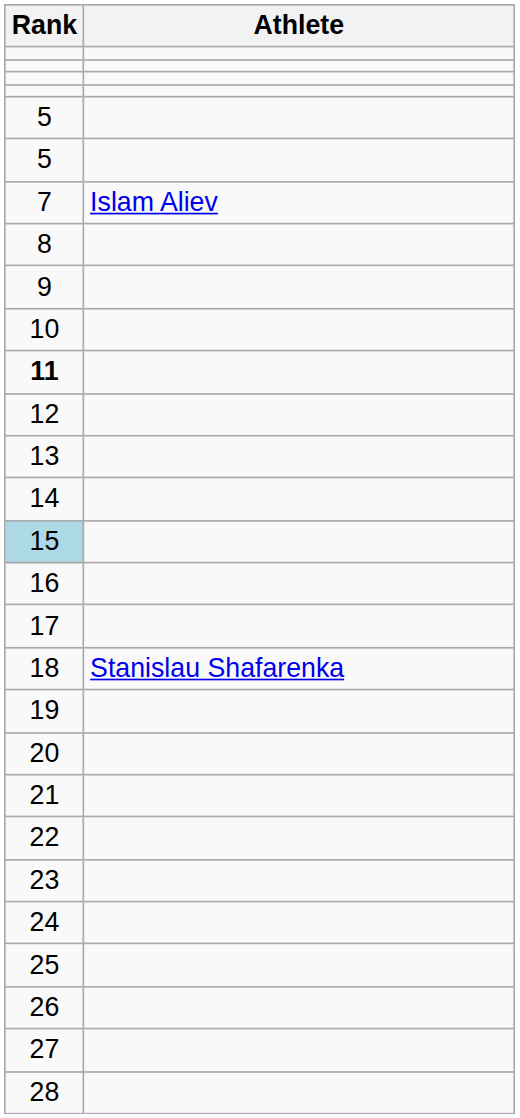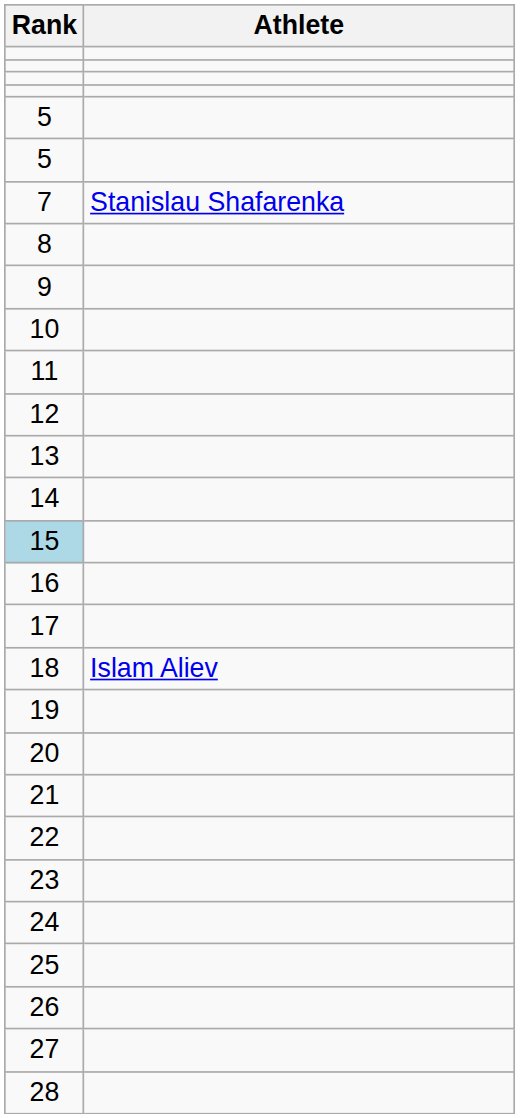row 8 | Athlete: Islam Aliev -> Stanislau Shafarenka
row 12 | Rank: bold -> normal
row 19 | Athlete: Stanislau Shafarenka -> Islam Aliev
